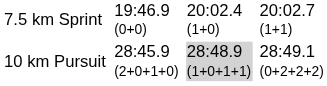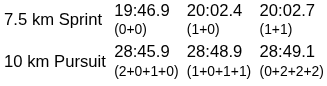10 km Pursuit | column 3: lightgrey background -> no background
